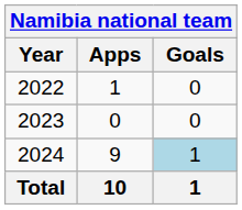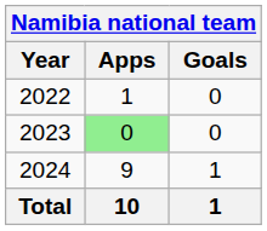2023 | Apps: no background -> lightgreen background
2024 | Goals: lightblue background -> no background
